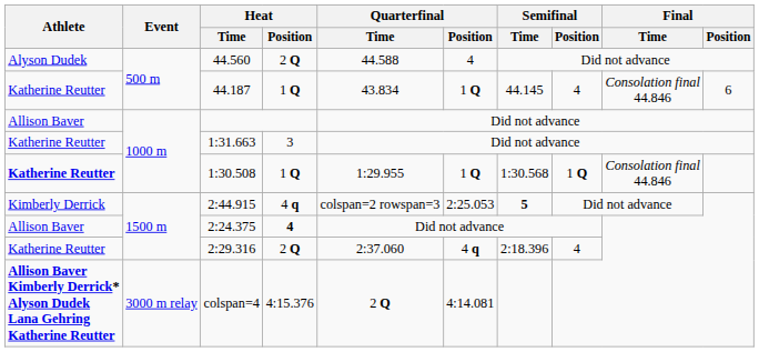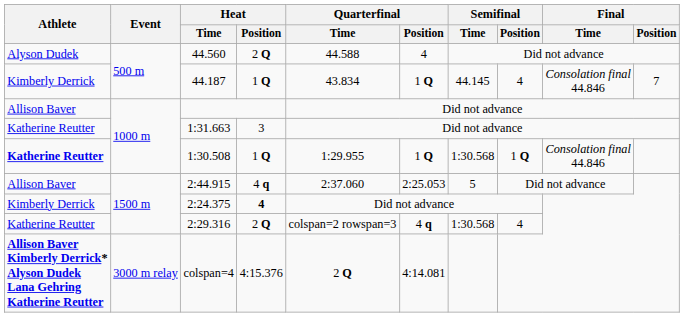44.187 | Athlete: Katherine Reutter -> Kimberly Derrick
44.187 | Final / Position: 6 -> 7
2:44.915 | Athlete: Kimberly Derrick -> Allison Baver
2:44.915 | Quarterfinal / Time: colspan=2 rowspan=3 -> 2:37.060
2:44.915 | Semifinal / Time: bold -> normal
2:24.375 | Athlete: Allison Baver -> Kimberly Derrick
2:29.316 | Quarterfinal / Time: 2:37.060 -> colspan=2 rowspan=3
2:29.316 | Semifinal / Time: 2:18.396 -> 1:30.568
